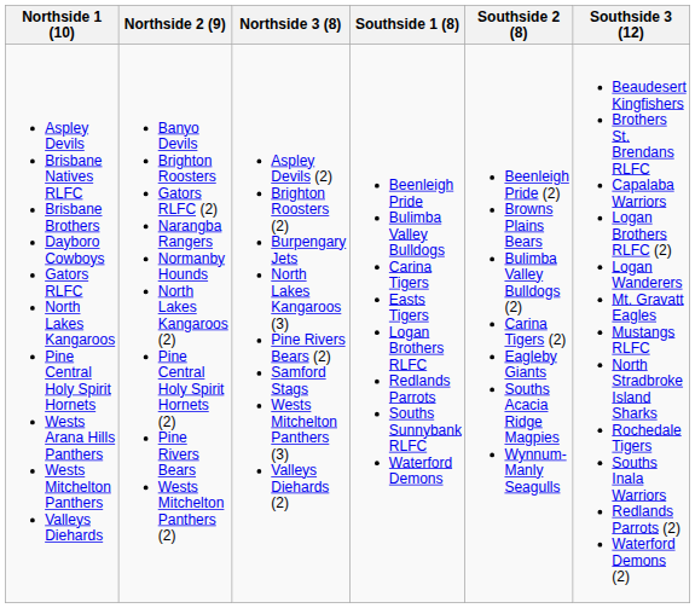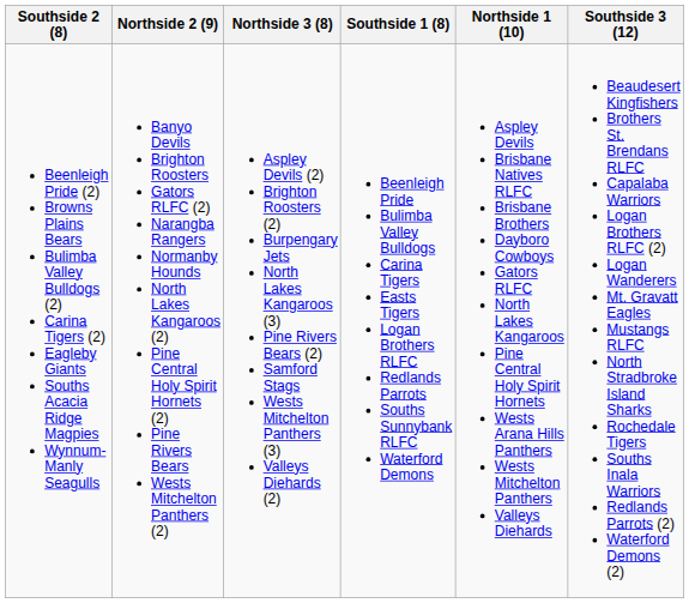columns swapped: Northside 1 (10) <-> Southside 2 (8)
